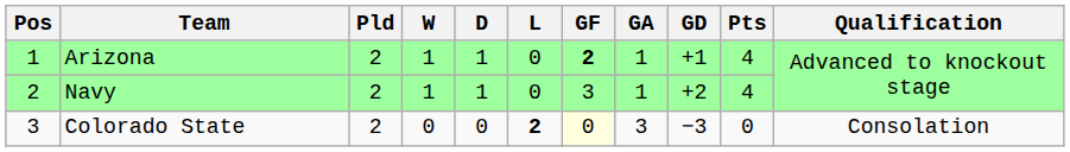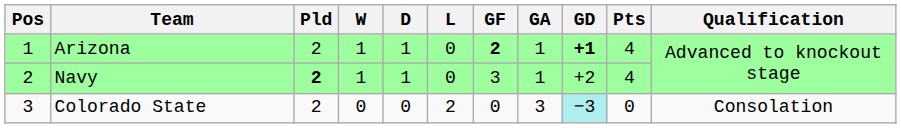Arizona | GD: normal -> bold
Navy | Pld: normal -> bold
Colorado State | L: bold -> normal
Colorado State | GF: lightyellow background -> no background
Colorado State | GD: no background -> paleturquoise background
